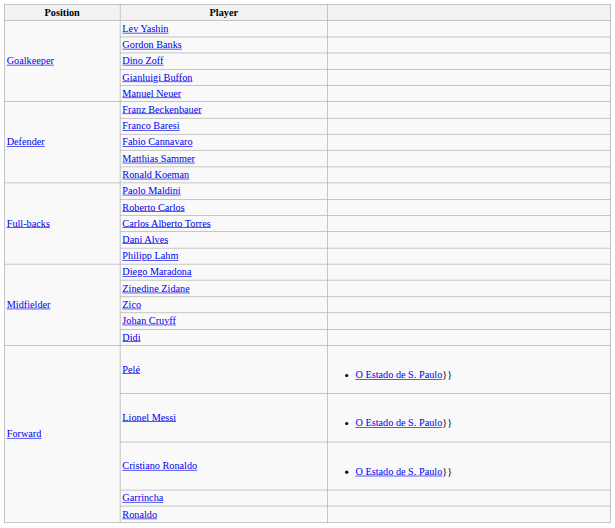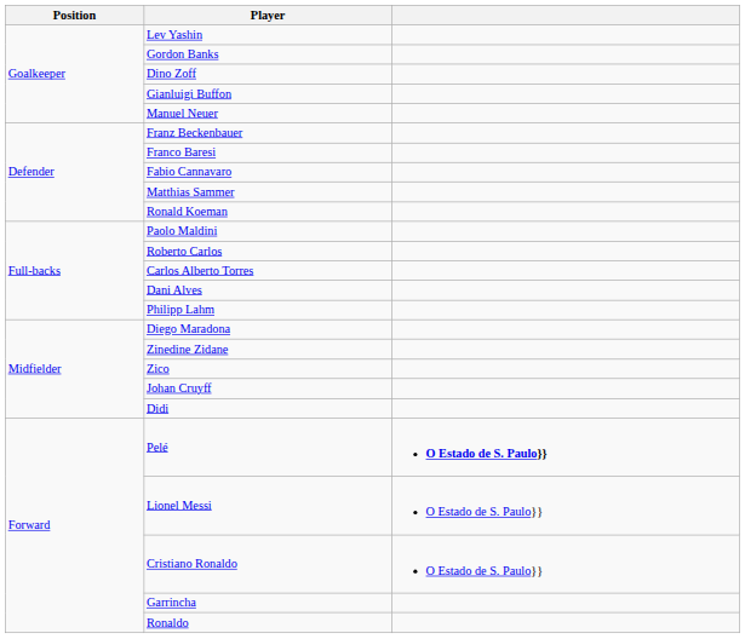Pelé | column 3: normal -> bold
